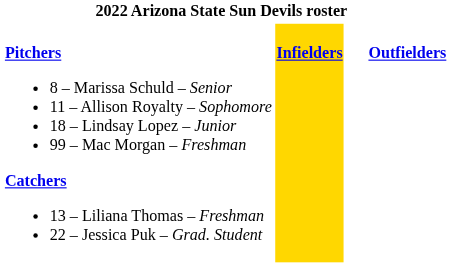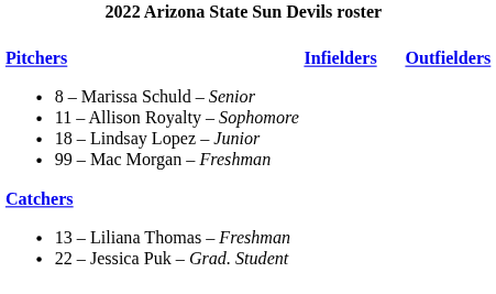row 2 | column 2: gold background -> no background
